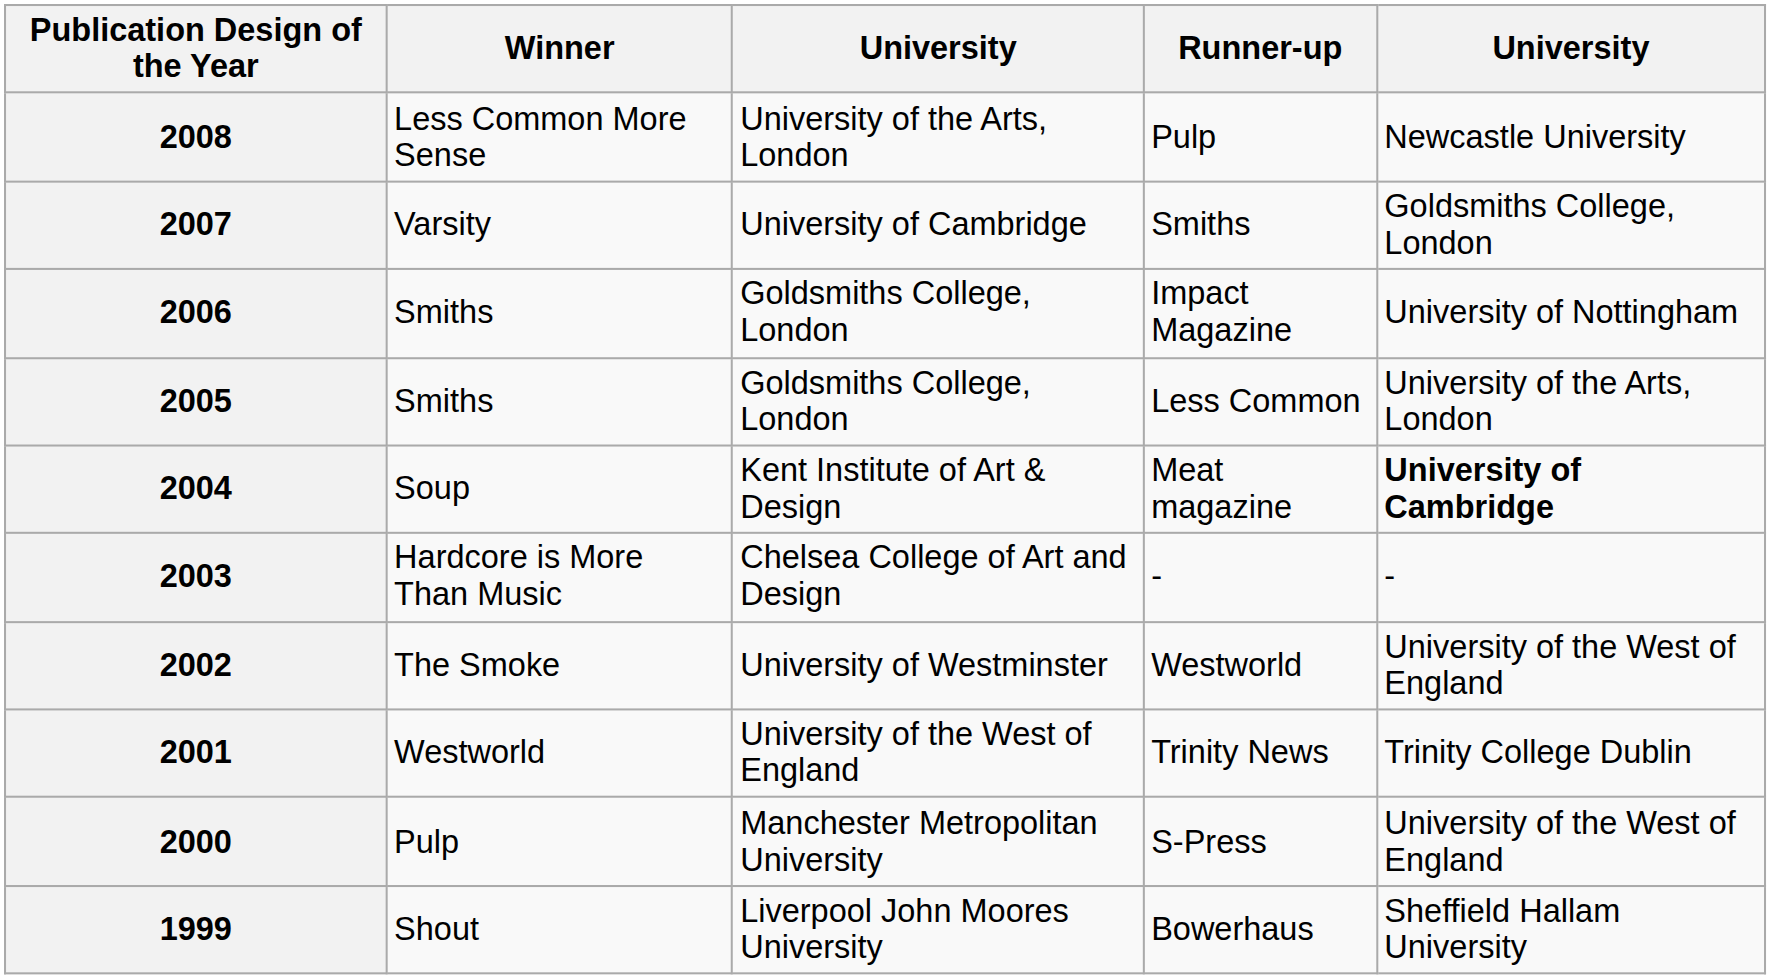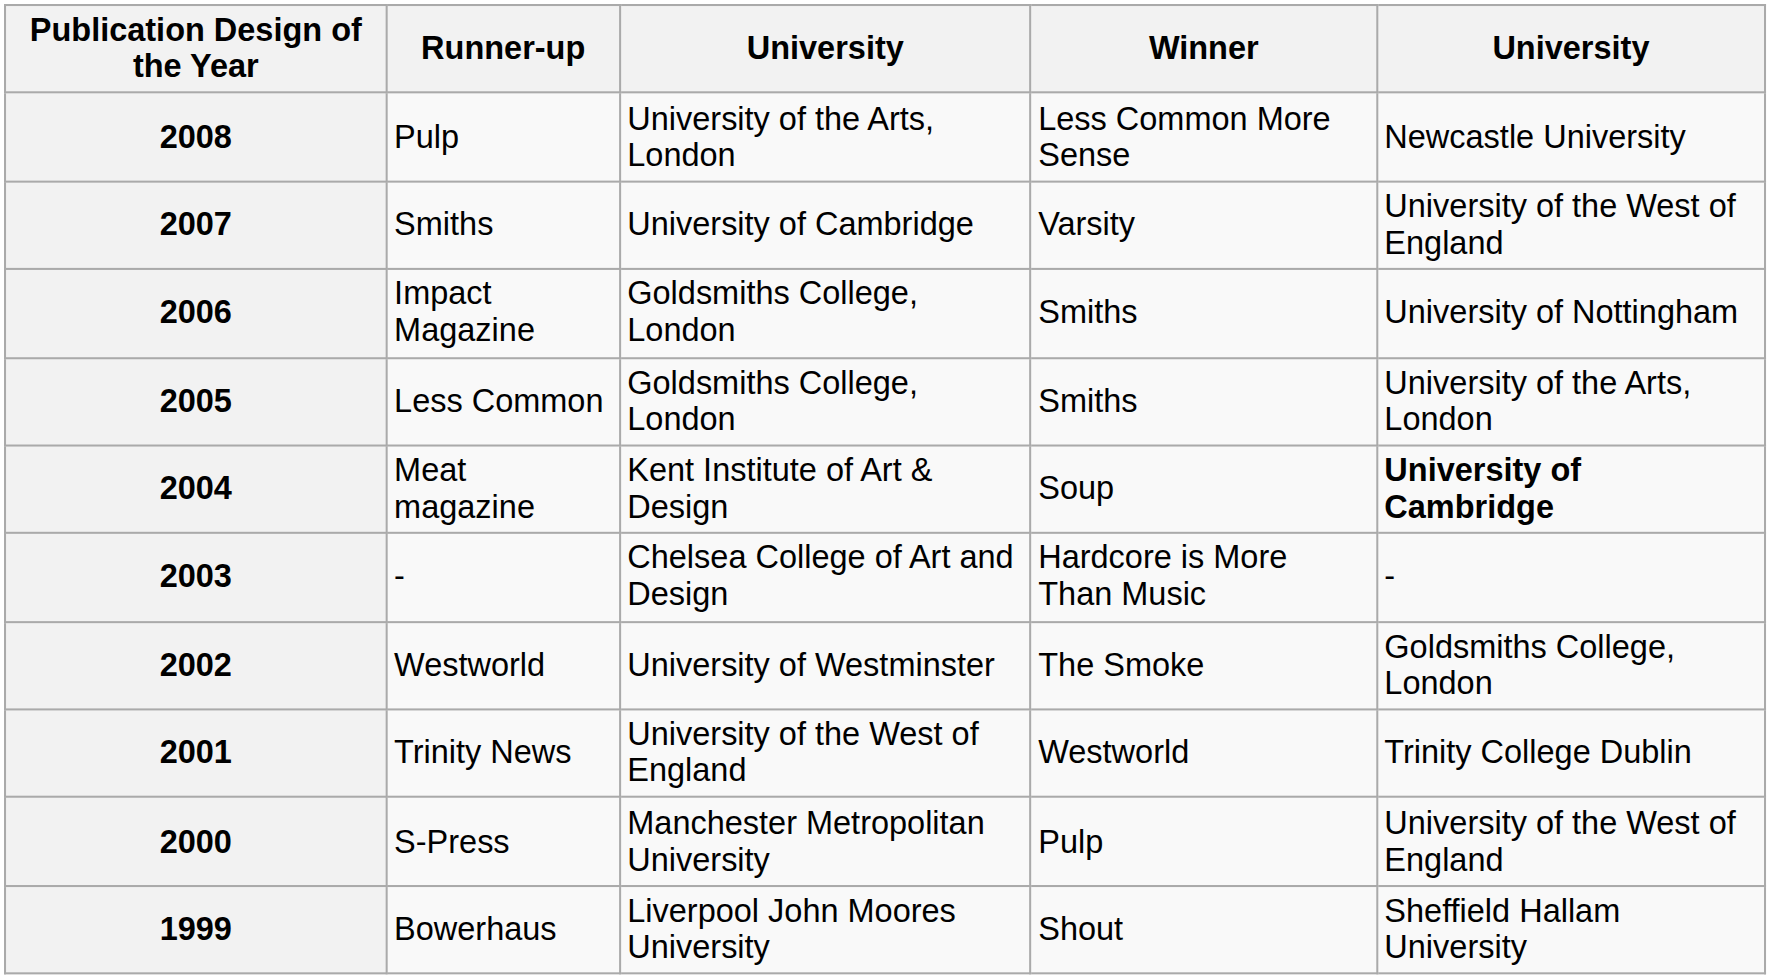columns swapped: Winner <-> Runner-up
2007 | column 5: Goldsmiths College, London -> University of the West of England
2002 | column 5: University of the West of England -> Goldsmiths College, London
